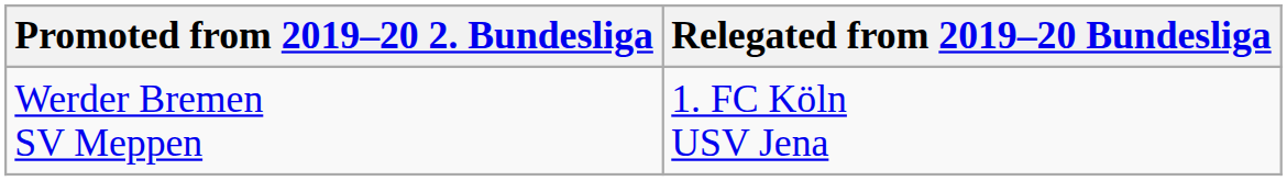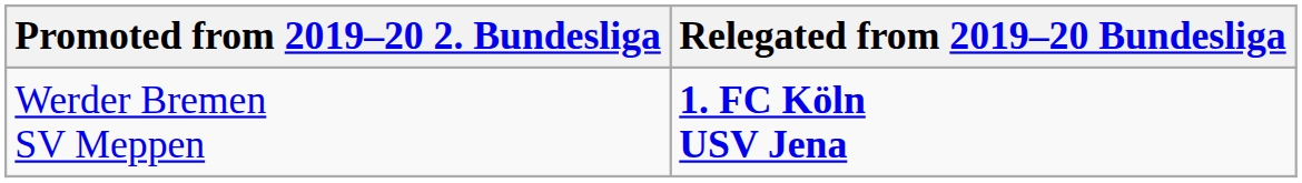Werder Bremen SV Meppen | Relegated from 2019–20 Bundesliga: normal -> bold
